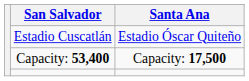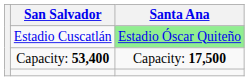Estadio Cuscatlán | Santa Ana: no background -> lightgreen background
